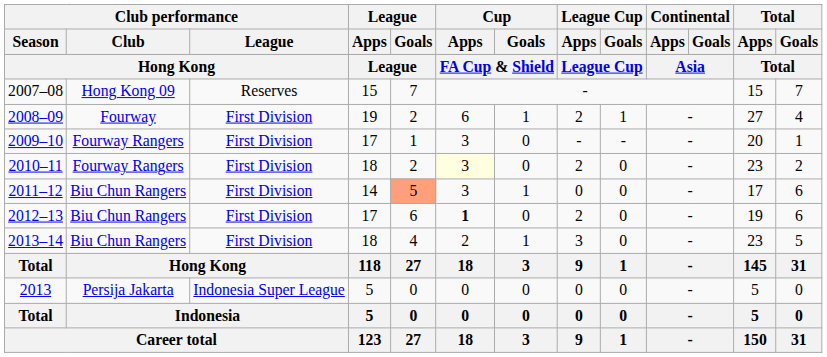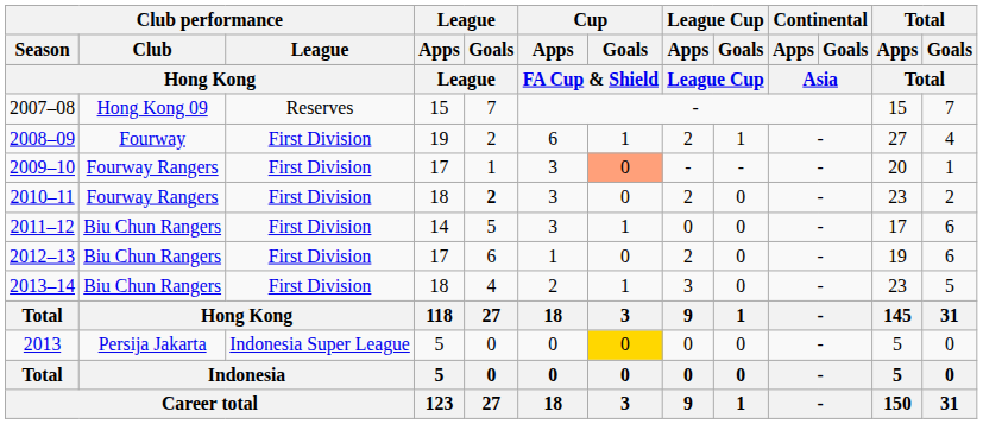2009–10 | Cup / Goals: no background -> lightsalmon background
2010–11 | League / Goals: normal -> bold
2010–11 | Cup / Apps: lightyellow background -> no background
2011–12 | League / Goals: lightsalmon background -> no background
2012–13 | Cup / Apps: bold -> normal
2013 | Cup / Goals: no background -> gold background
